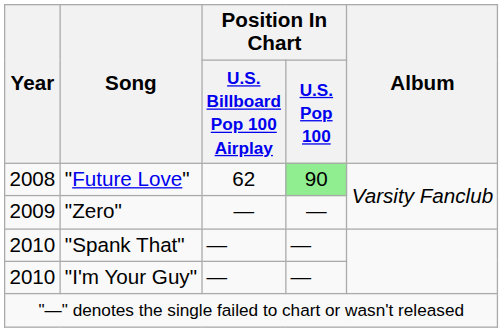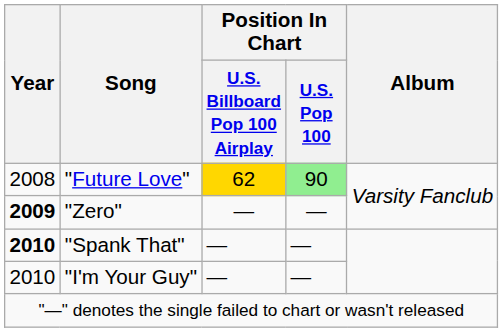"Future Love" | Position In Chart / U.S. Billboard Pop 100 Airplay: no background -> gold background
"Zero" | Year: normal -> bold
"Spank That" | Year: normal -> bold
